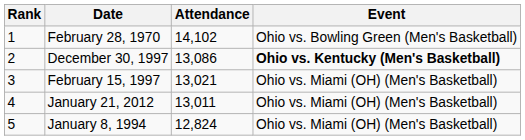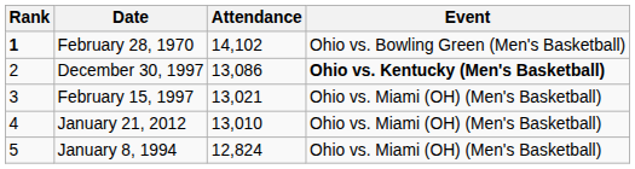February 28, 1970 | Rank: normal -> bold
January 21, 2012 | Attendance: 13,011 -> 13,010
